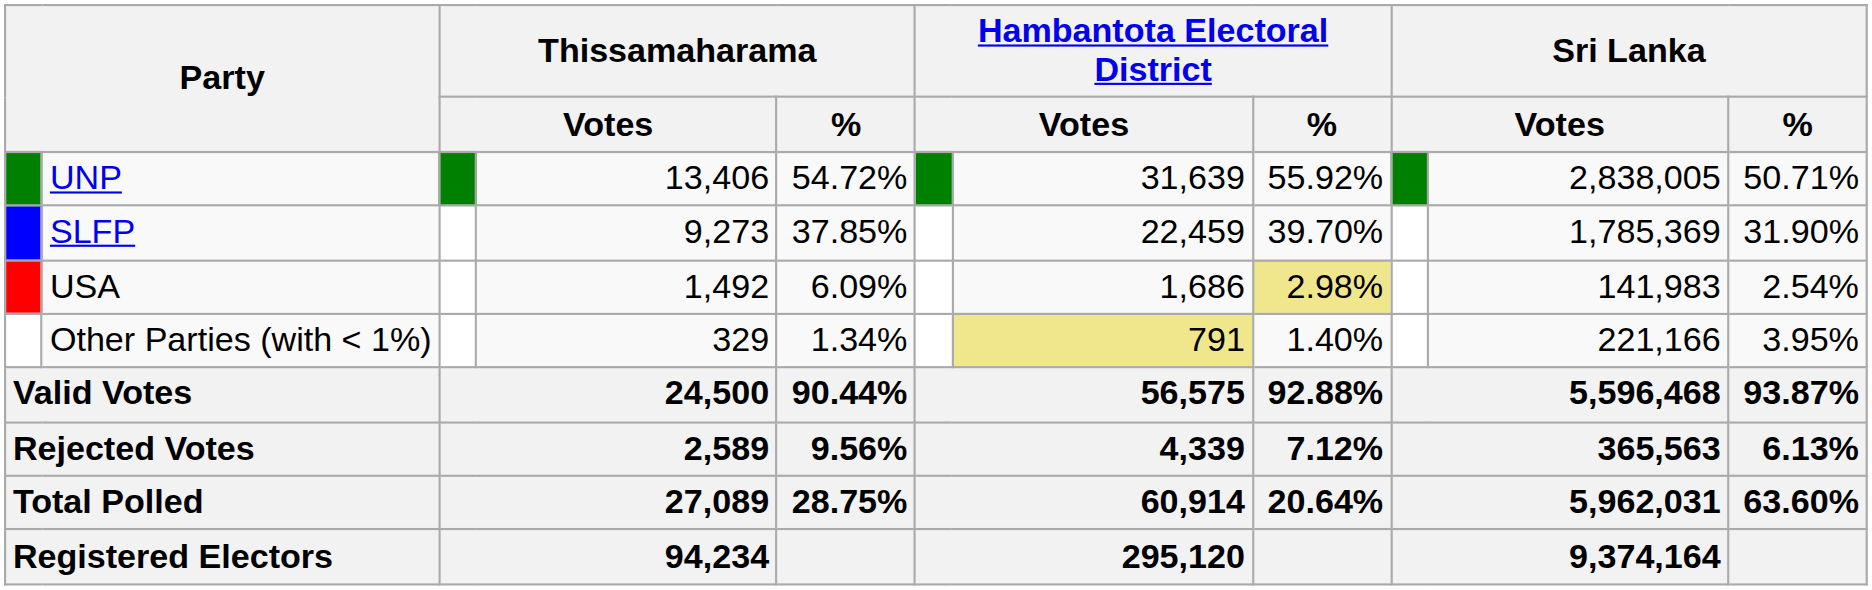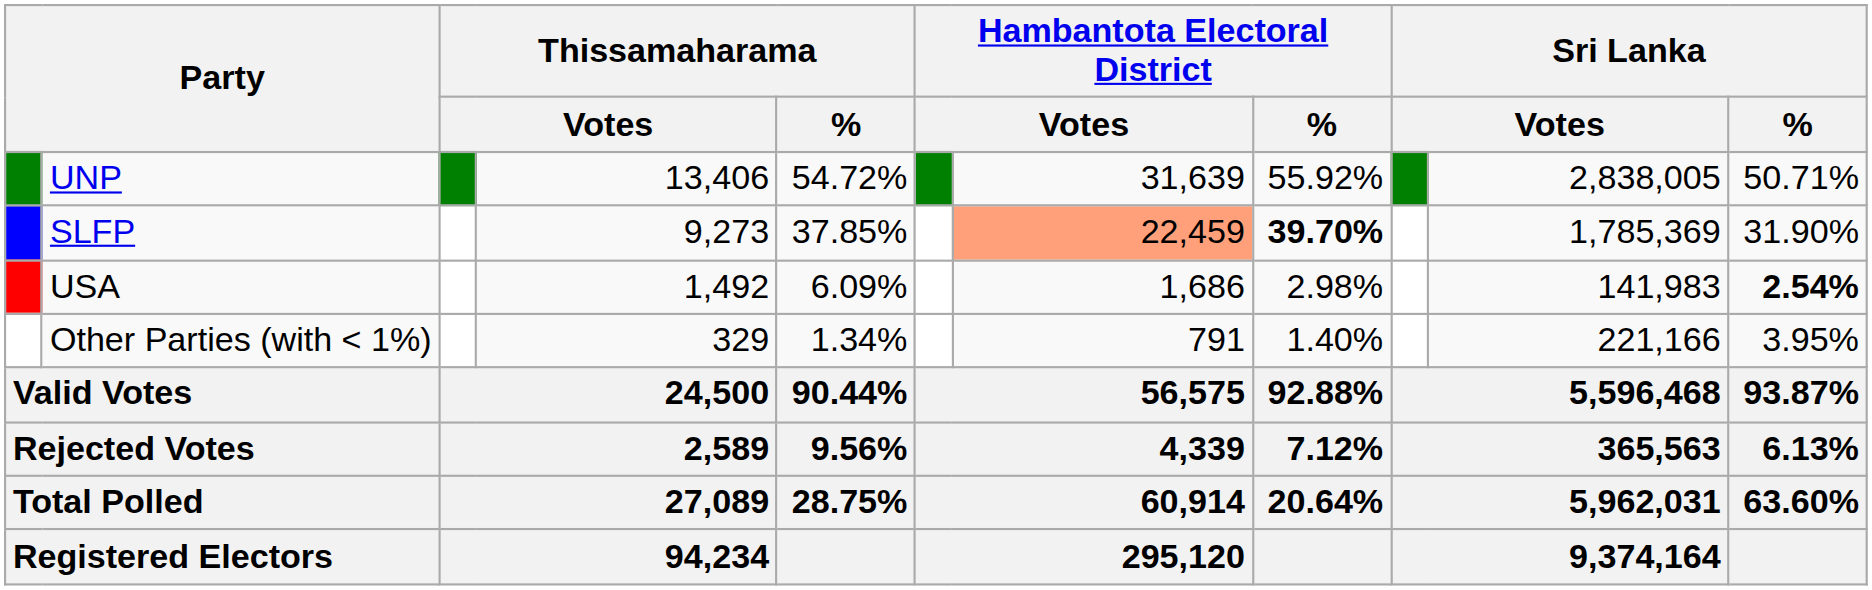SLFP | column 7: no background -> lightsalmon background
SLFP | Hambantota Electoral District / %: normal -> bold
USA | Hambantota Electoral District / %: khaki background -> no background
USA | Sri Lanka / %: normal -> bold
Other Parties (with < 1%) | column 7: khaki background -> no background
